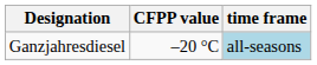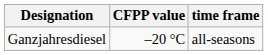row 2 | time frame: lightblue background -> no background
